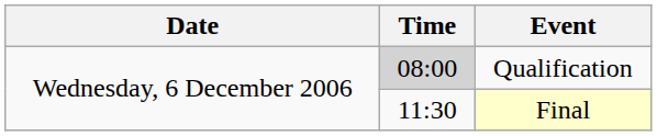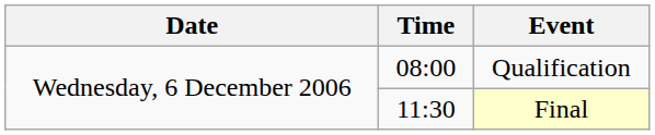Qualification | Time: lightgrey background -> no background
